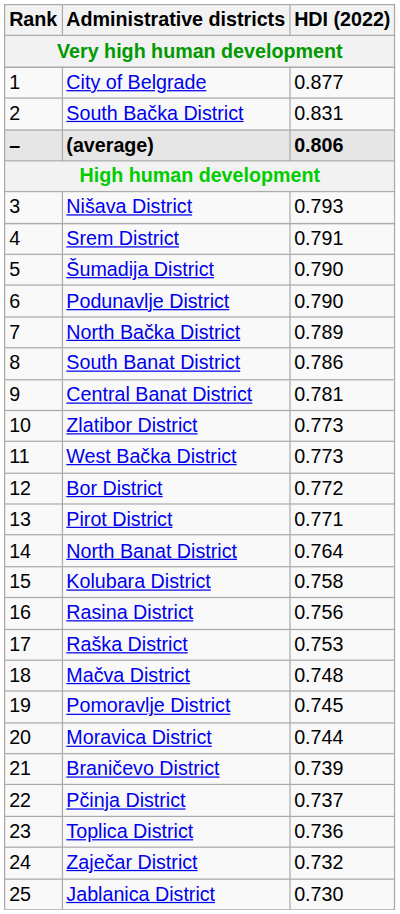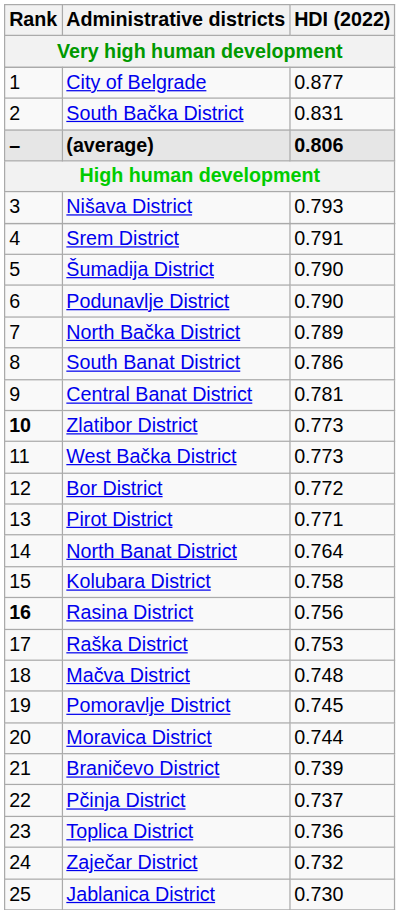Zlatibor District | Rank: normal -> bold
Rasina District | Rank: normal -> bold
